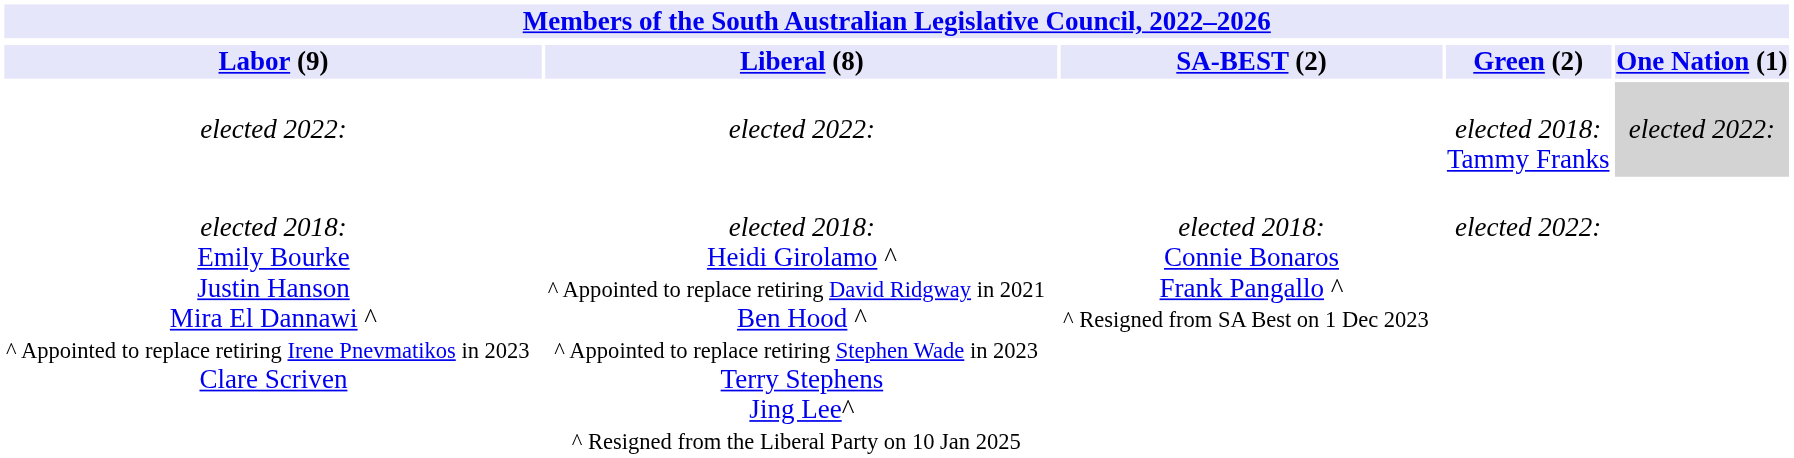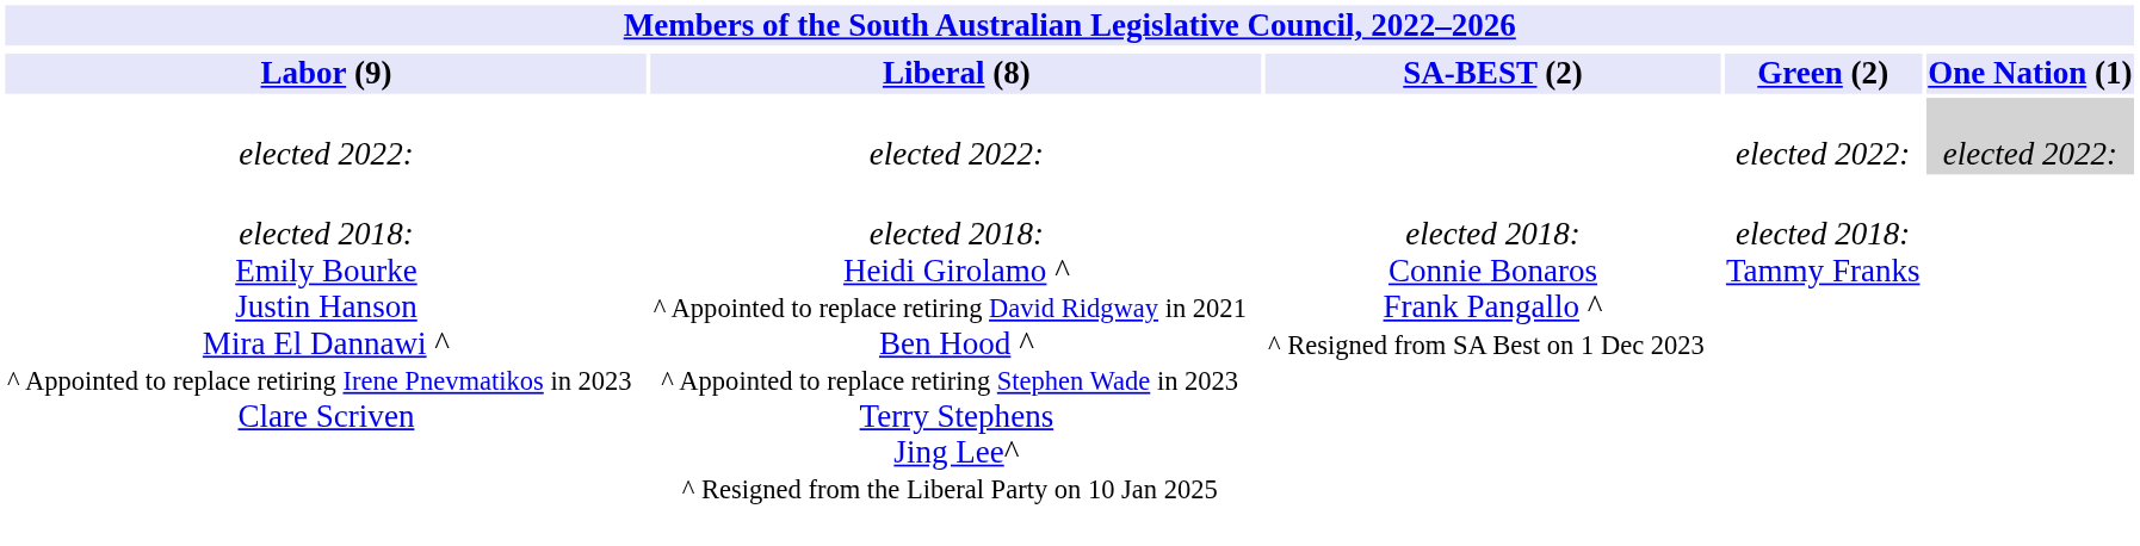row 3 | Green (2): elected 2018: Tammy Franks -> elected 2022:
row 4 | Green (2): elected 2022: -> elected 2018: Tammy Franks
